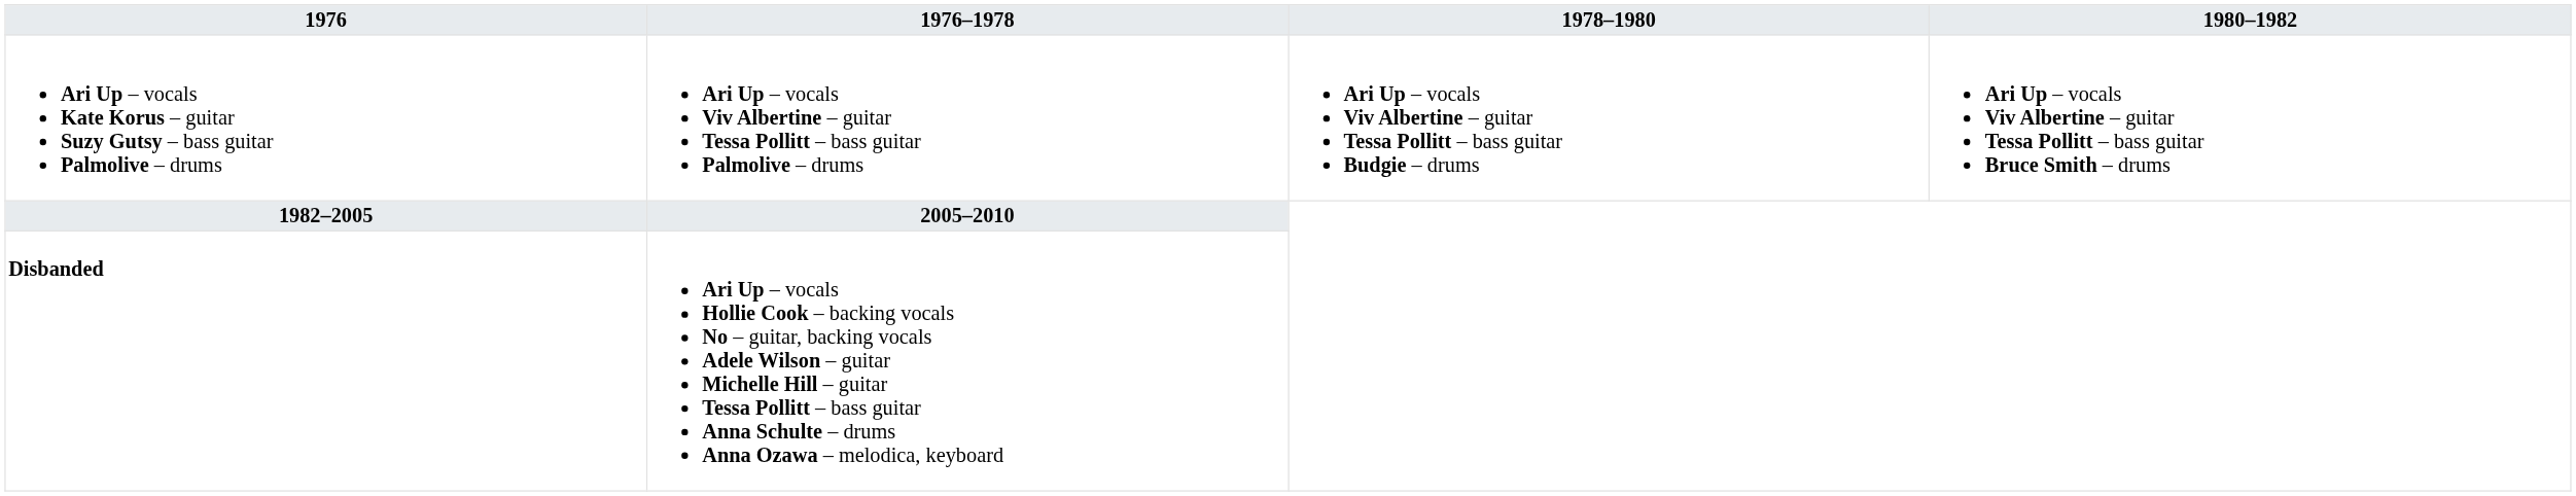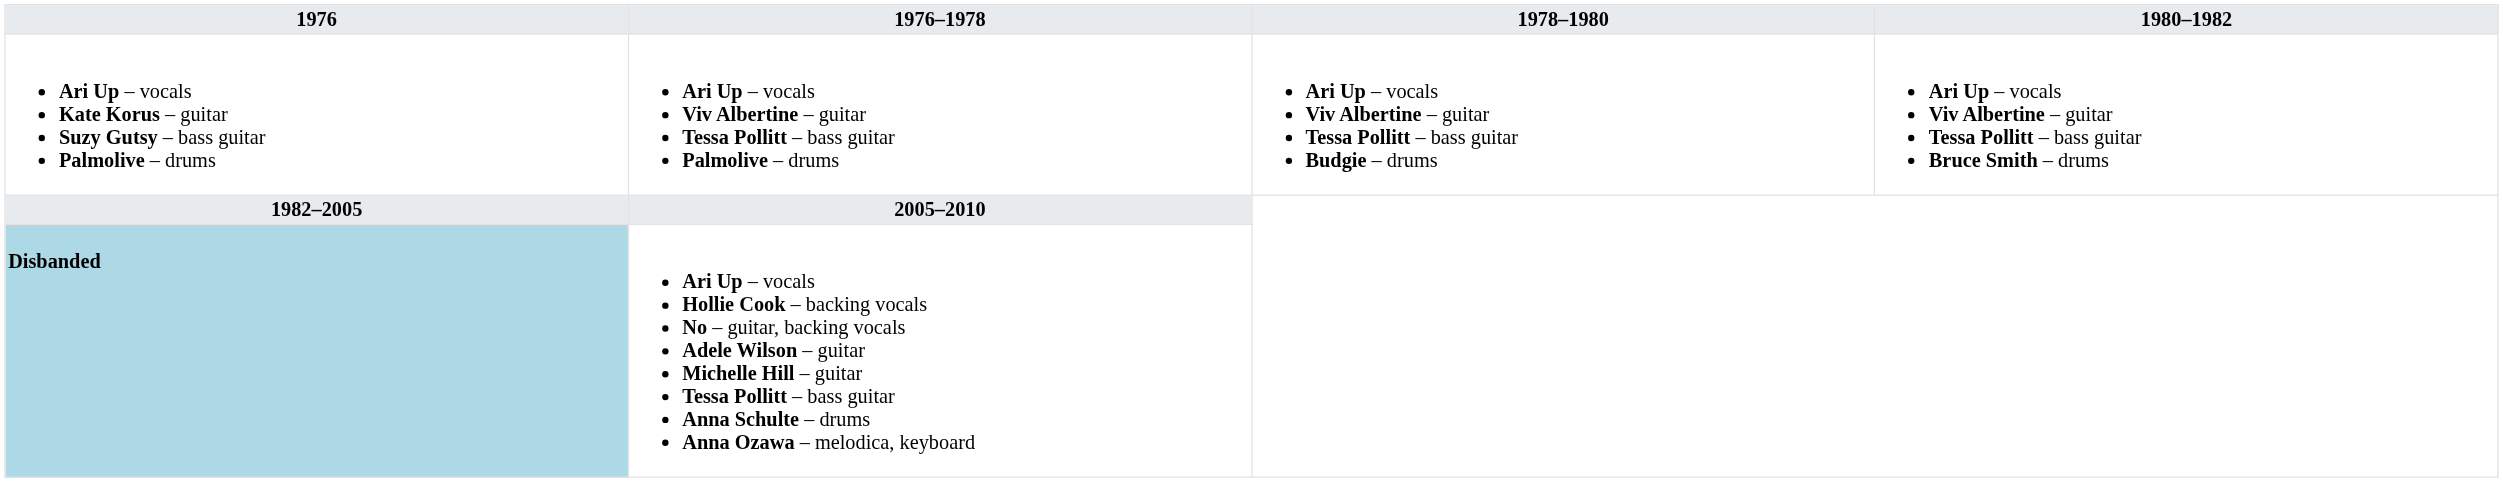Disbanded | 1976: no background -> lightblue background
